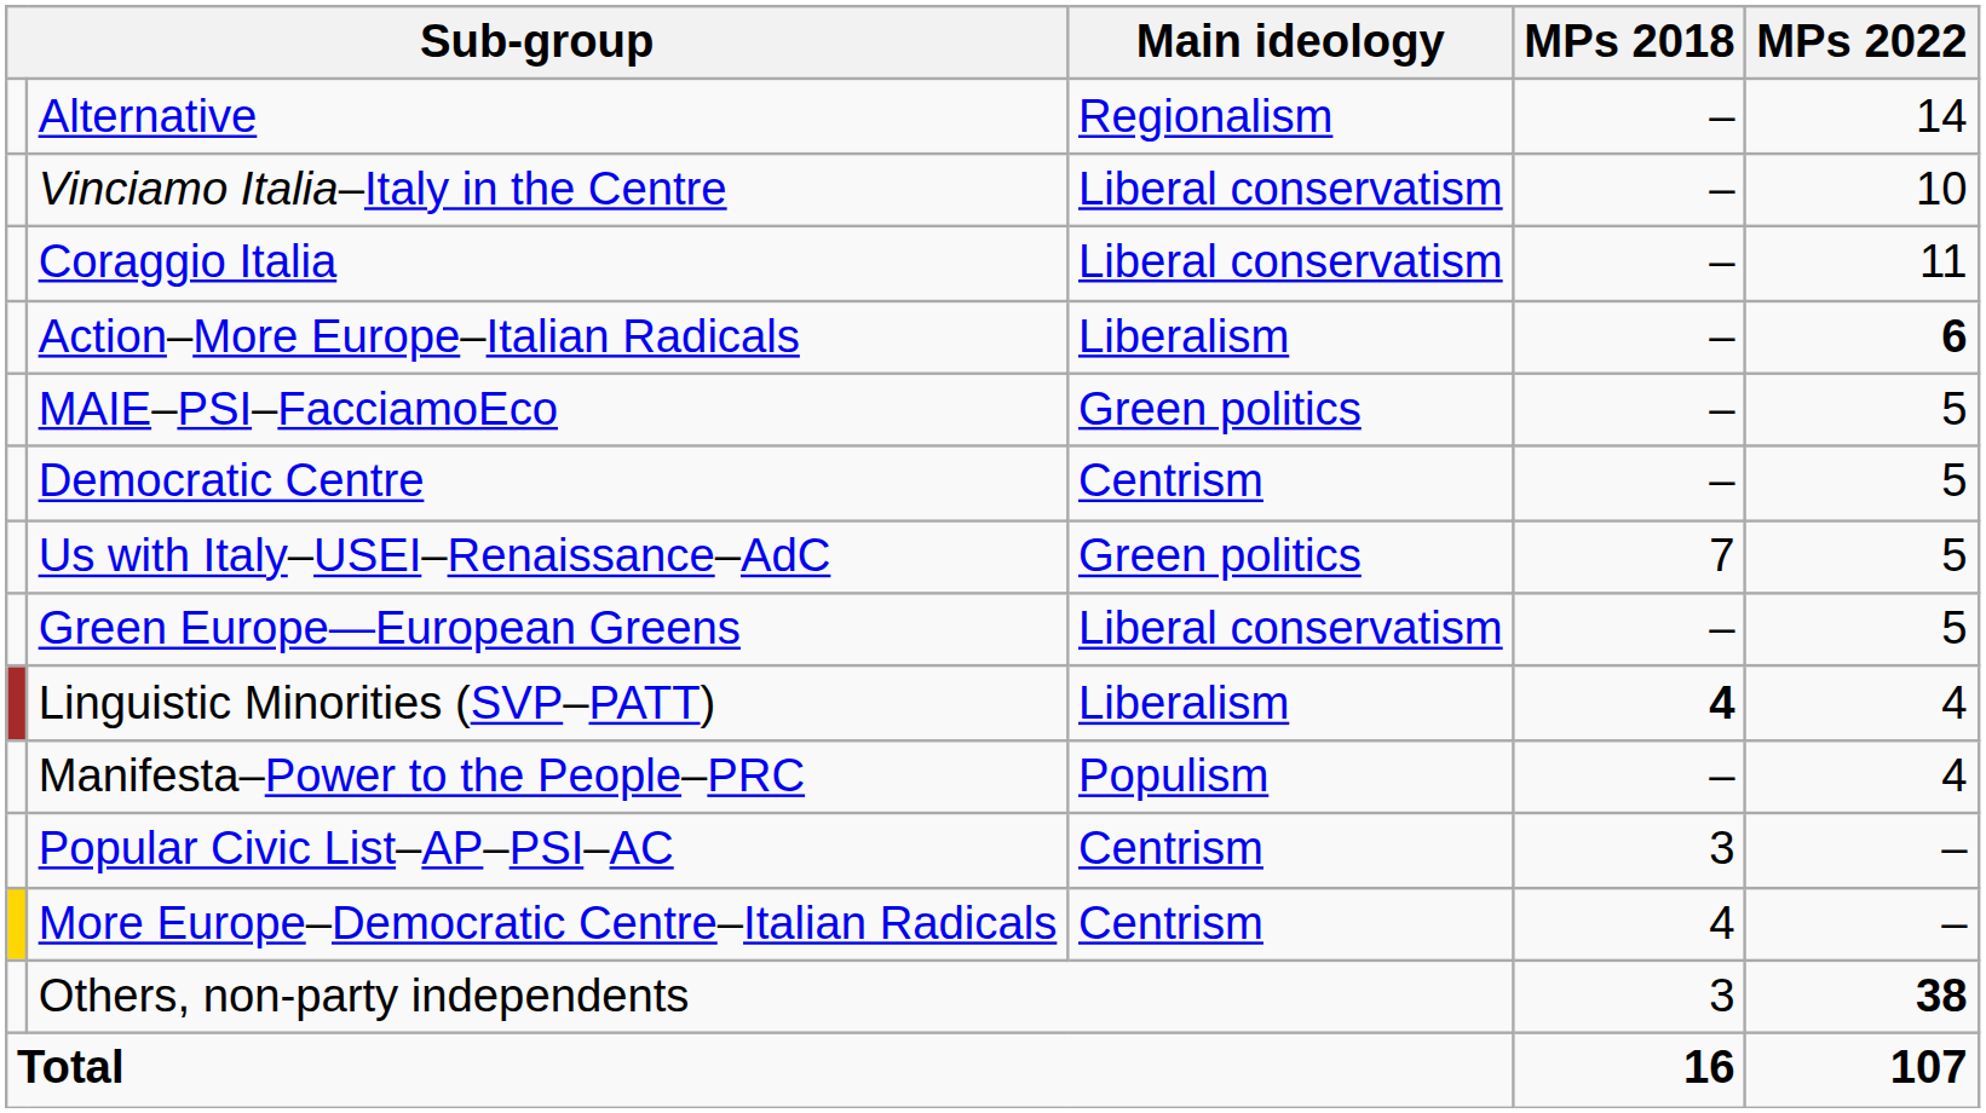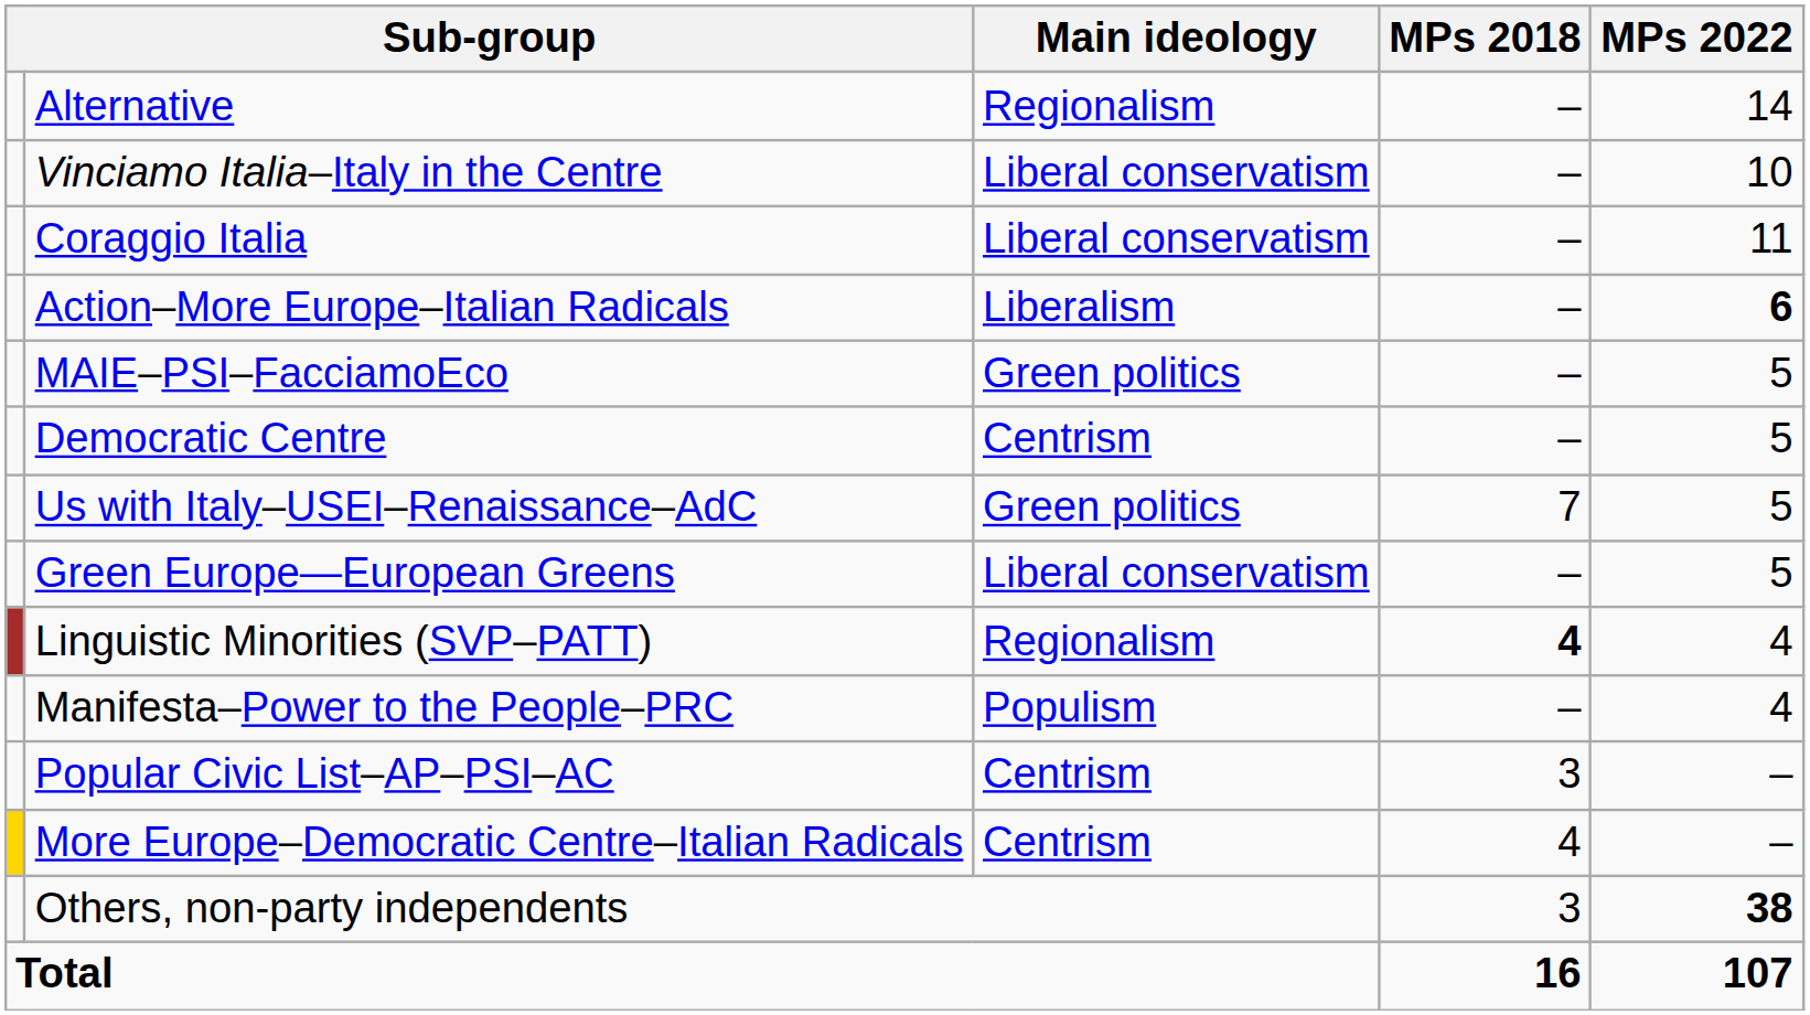Linguistic Minorities (SVP–PATT) | Main ideology: Liberalism -> Regionalism
